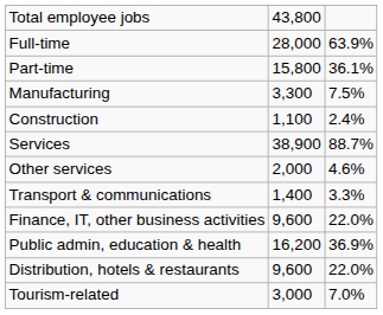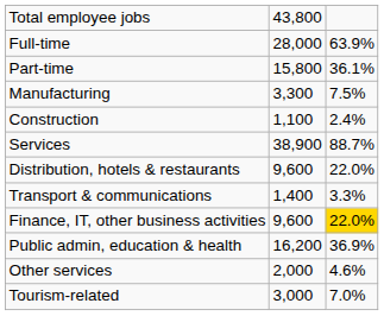rows swapped: Distribution, hotels & restaurants <-> Other services
Finance, IT, other business activities | column 3: no background -> gold background
